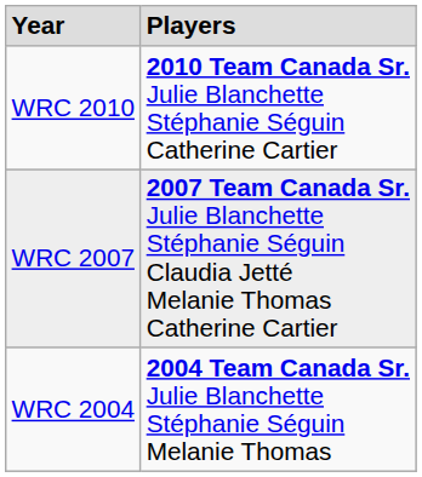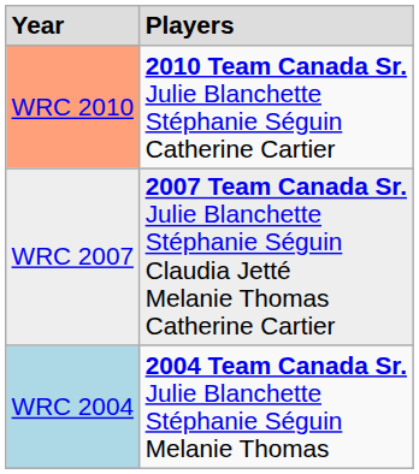WRC 2010 | column 1: no background -> lightsalmon background
WRC 2004 | column 1: no background -> lightblue background
